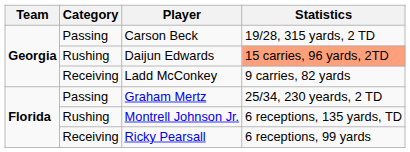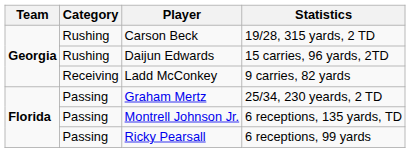Carson Beck | Category: Passing -> Rushing
Daijun Edwards | Statistics: lightsalmon background -> no background
Montrell Johnson Jr. | Category: Rushing -> Passing
Ricky Pearsall | Category: Receiving -> Passing
